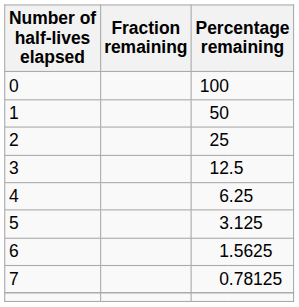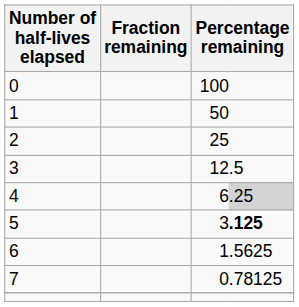4 | column 4: no background -> lightgrey background
5 | column 4: normal -> bold
